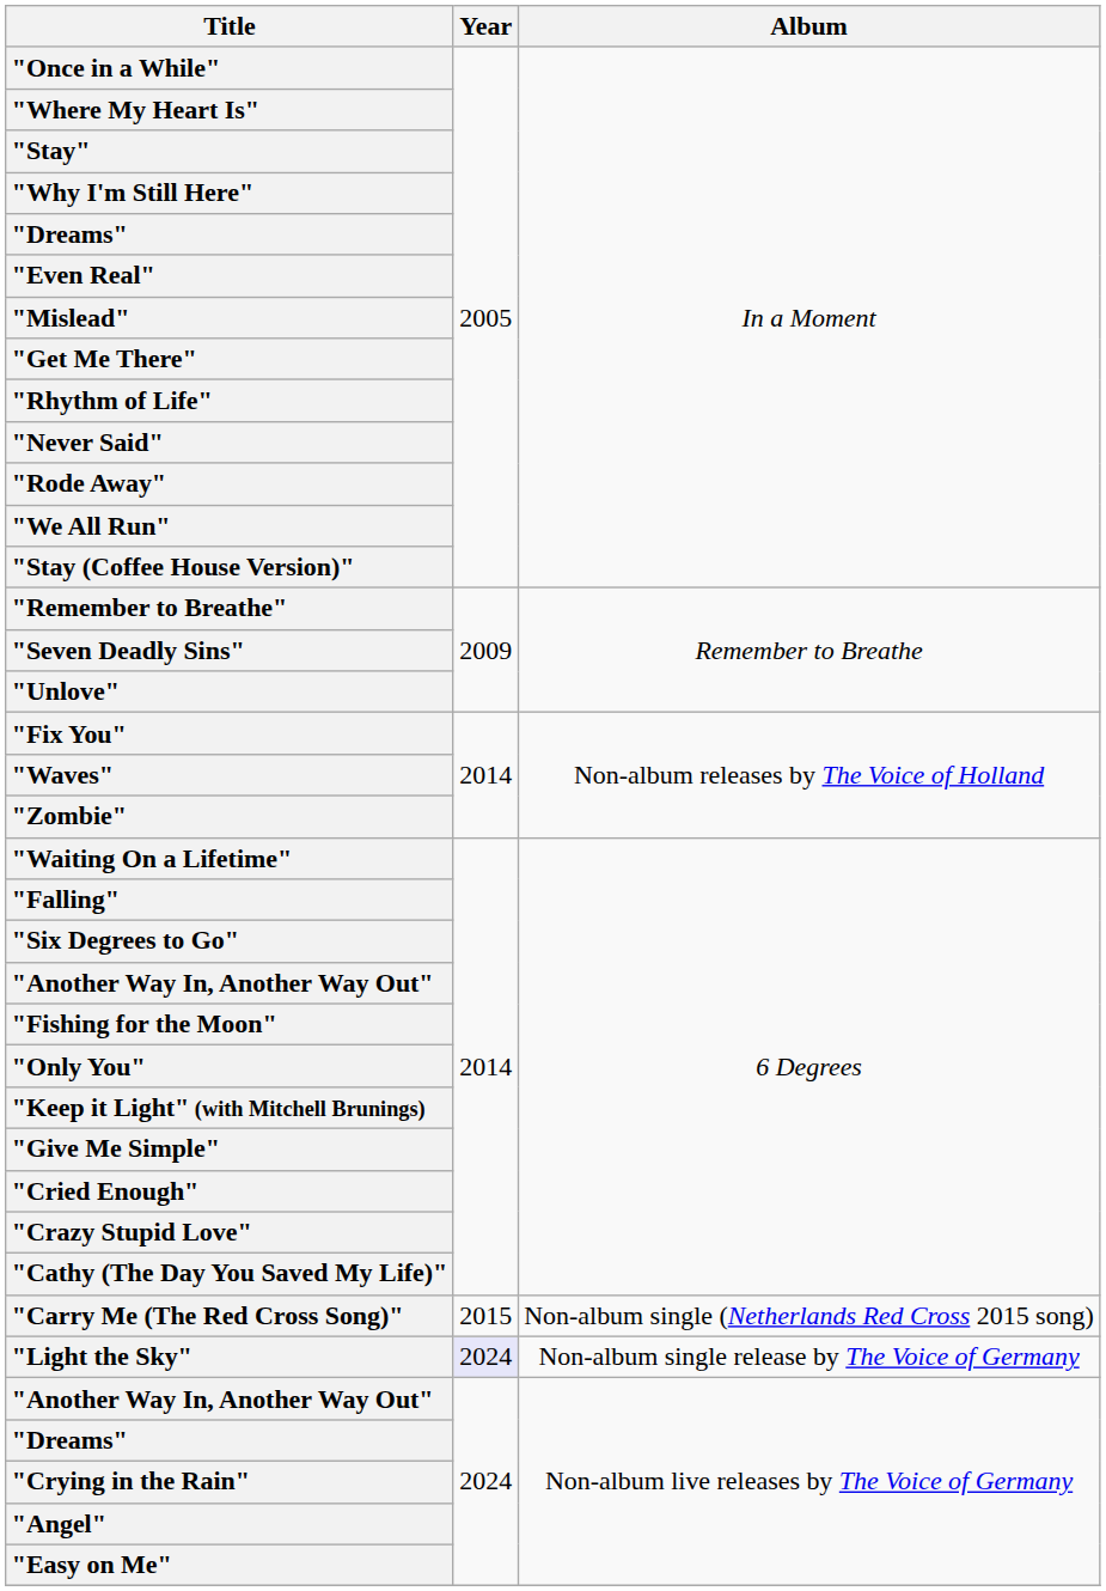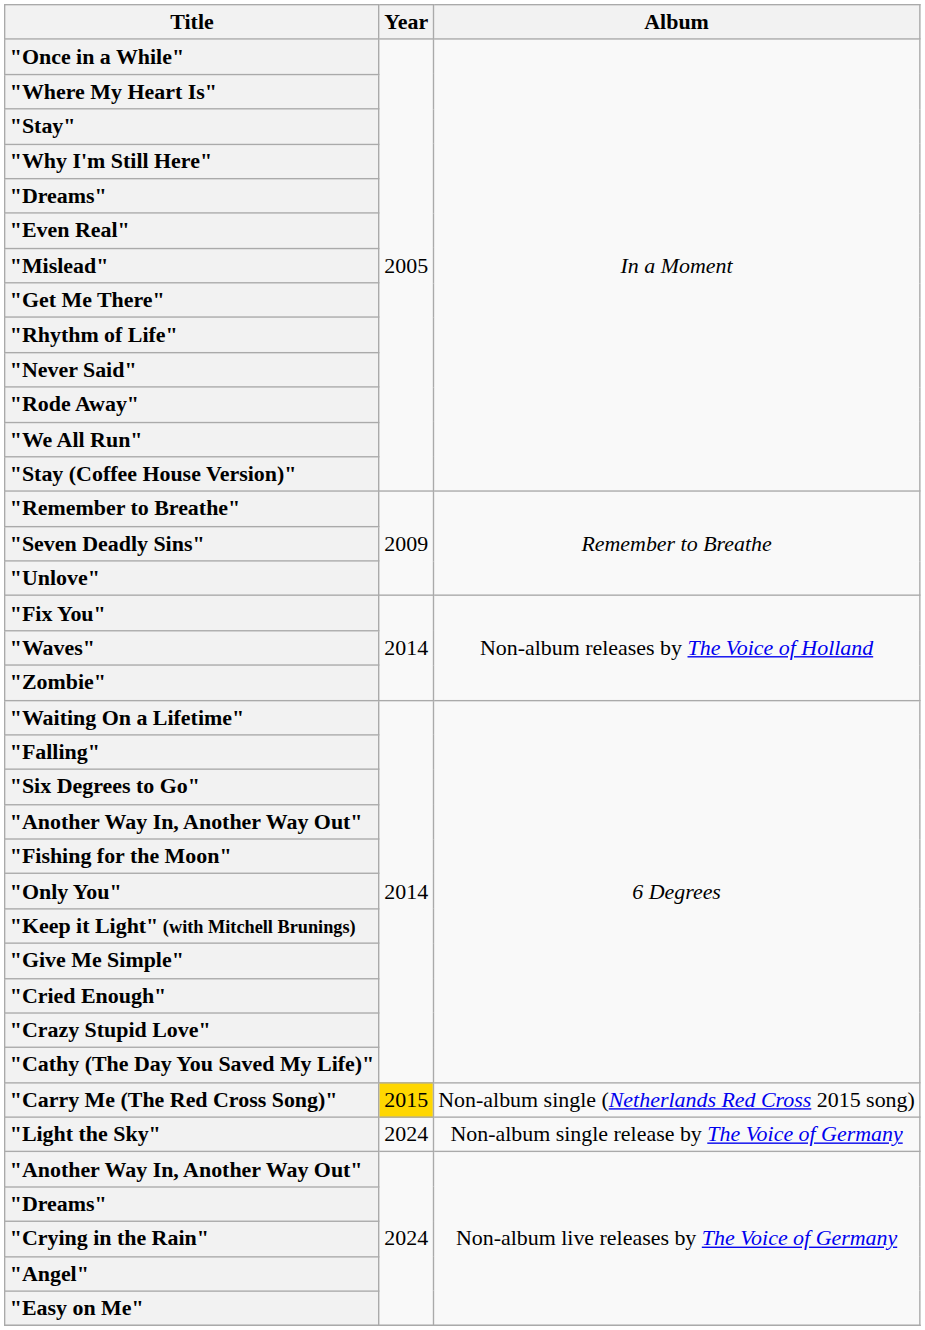"Carry Me (The Red Cross Song)" | Year: no background -> gold background
"Light the Sky" | Year: lavender background -> no background
